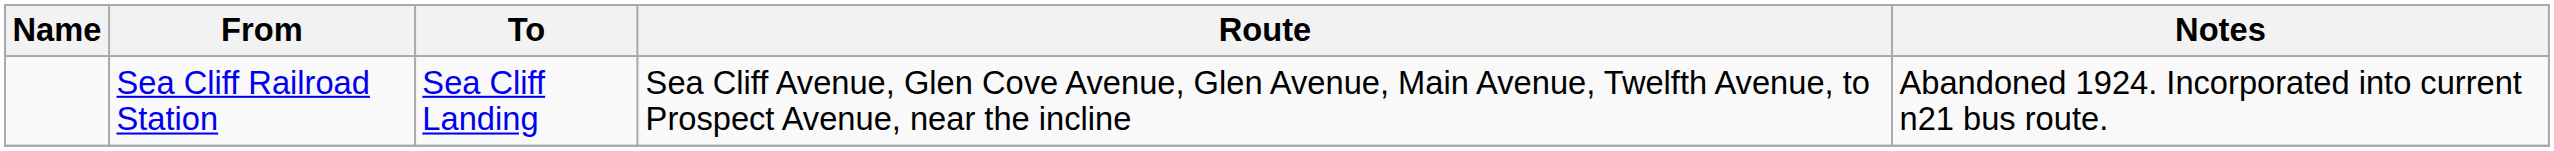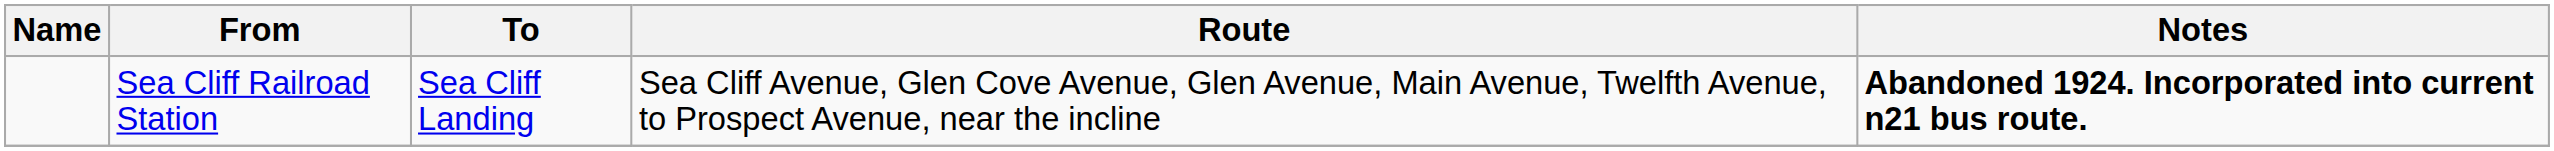Sea Cliff Railroad Station | Notes: normal -> bold
